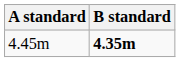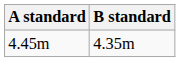4.45m | B standard: bold -> normal
